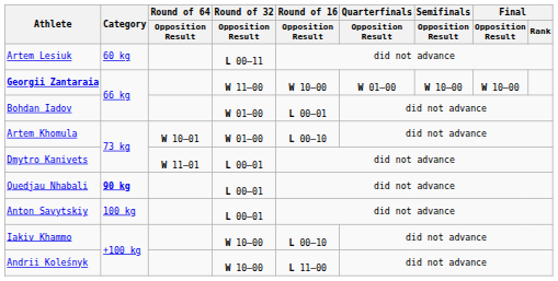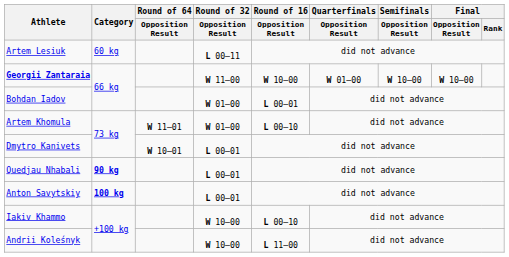Artem Khomula | Round of 64 / Opposition Result: W 10–01 -> W 11–01
Dmytro Kanivets | Round of 64 / Opposition Result: W 11–01 -> W 10–01
Anton Savytskiy | Category: normal -> bold
